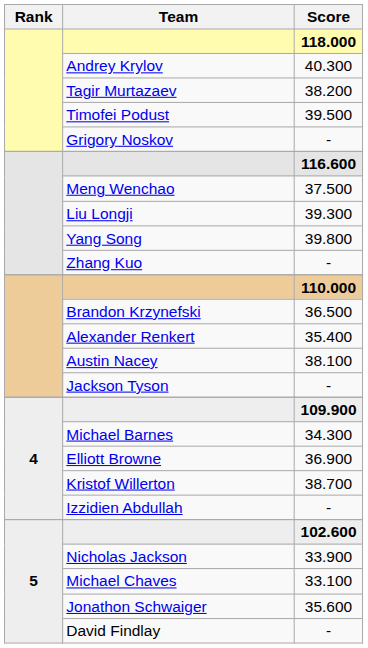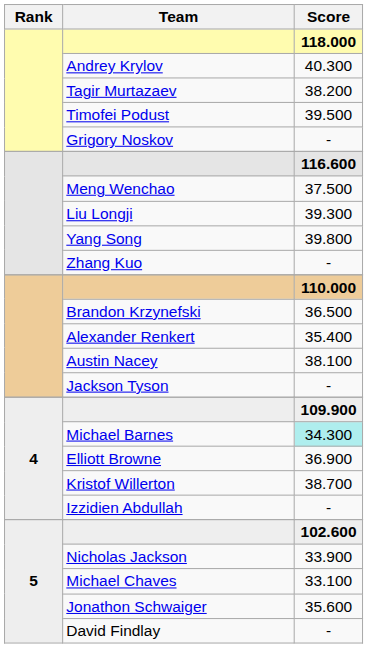Michael Barnes | Score: no background -> paleturquoise background
